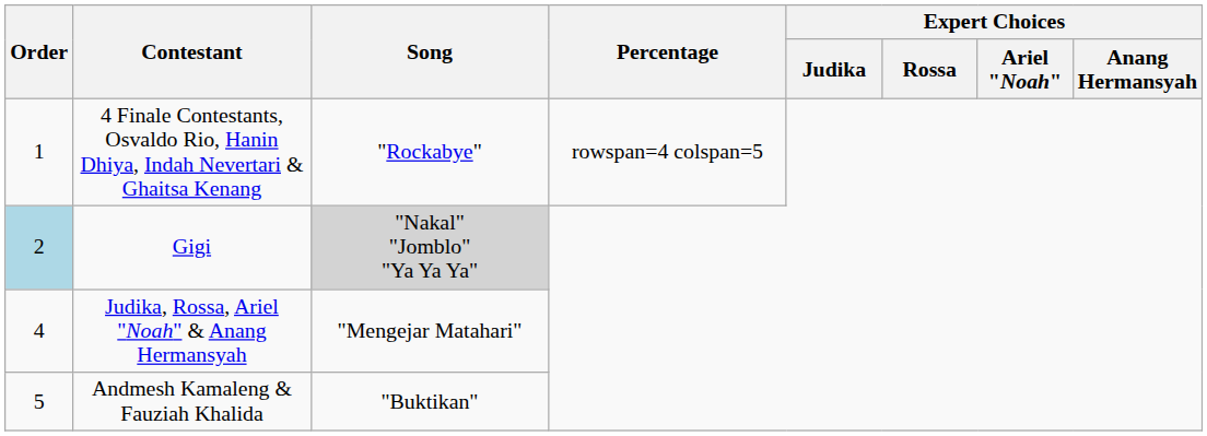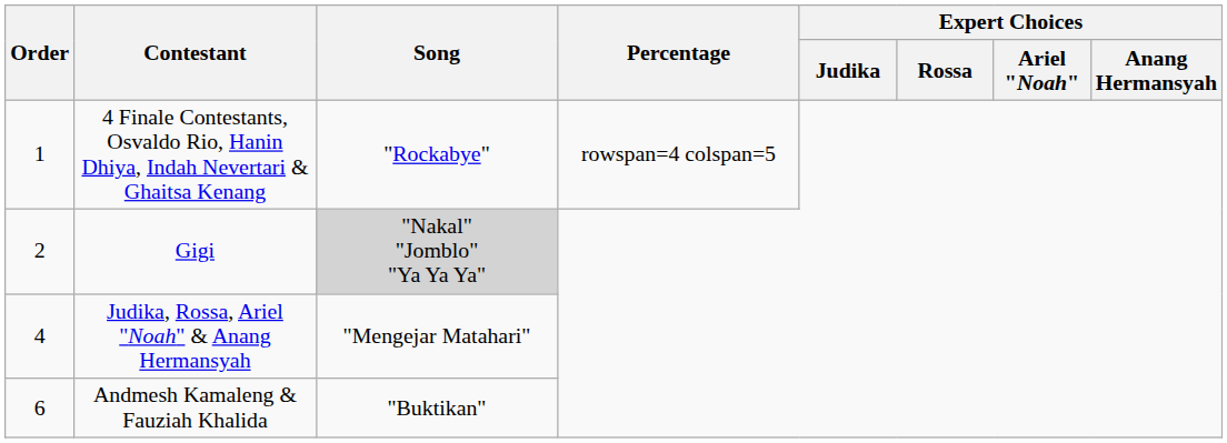Gigi | Order: lightblue background -> no background
Andmesh Kamaleng & Fauziah Khalida | Order: 5 -> 6
